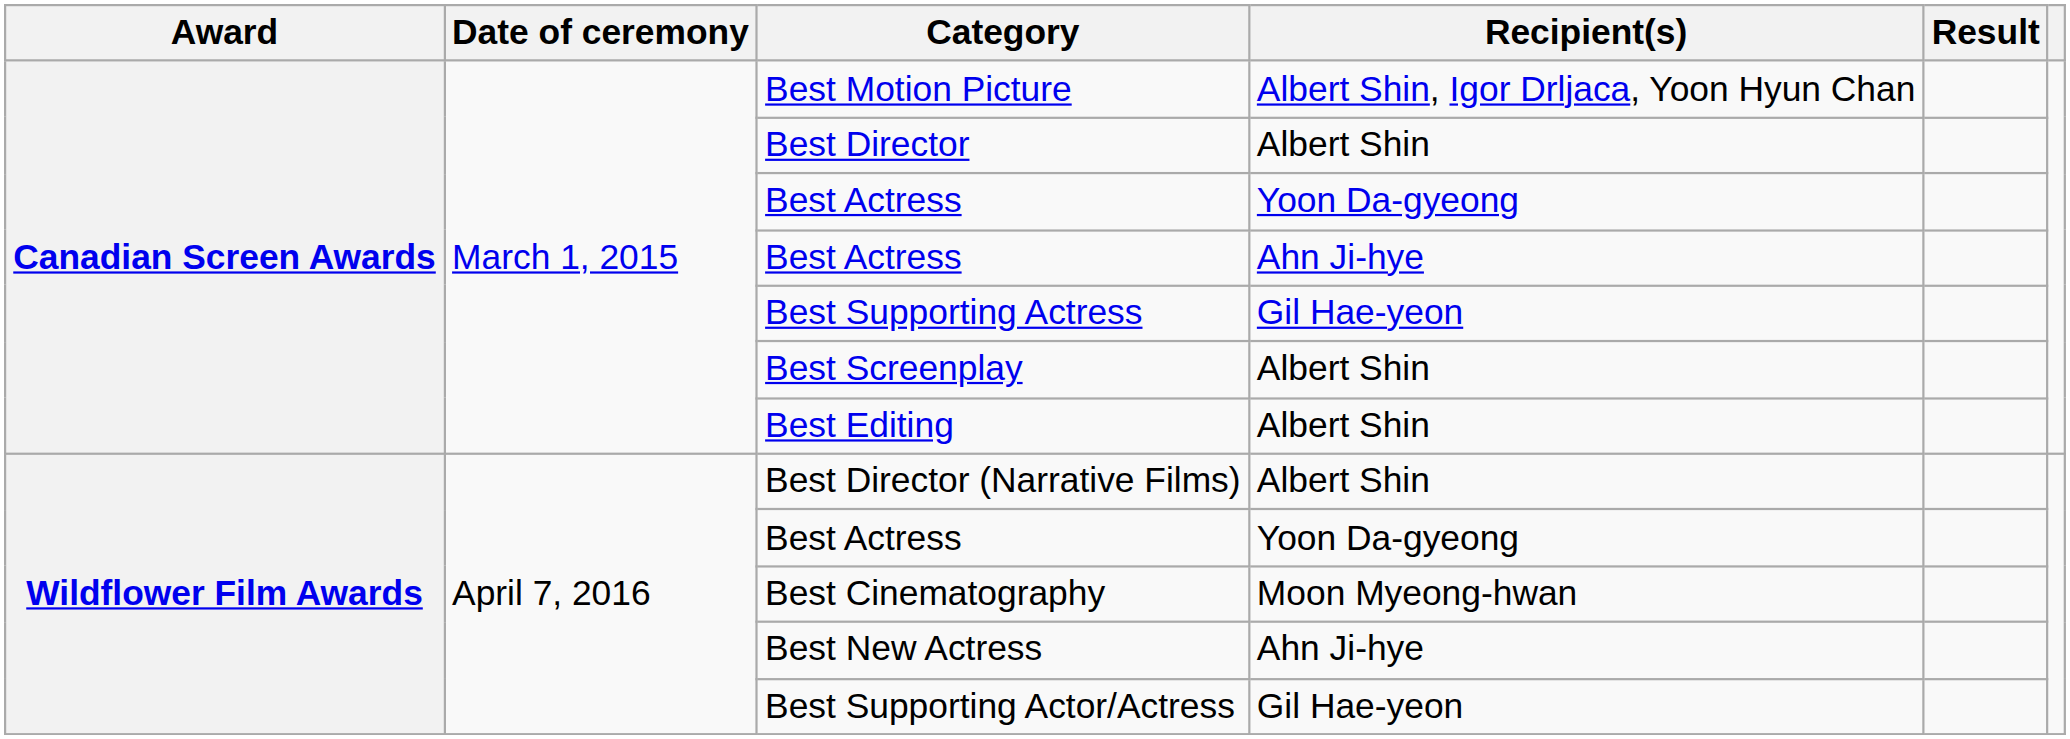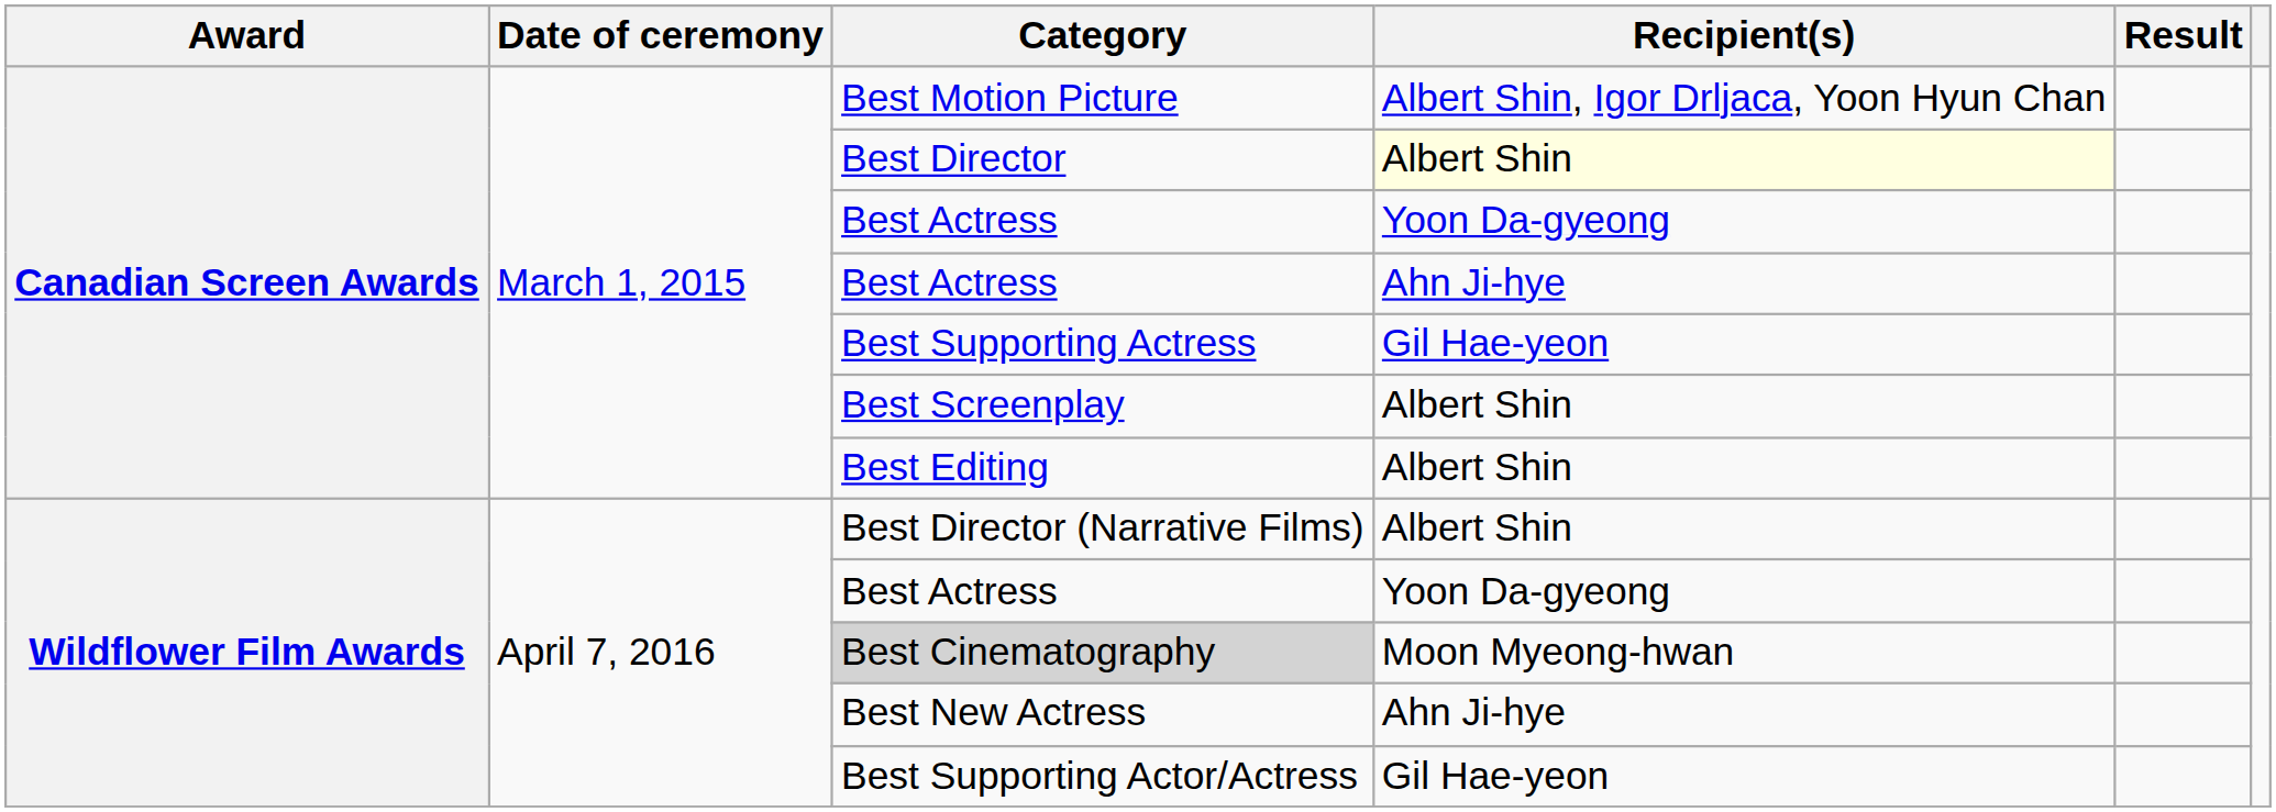Best Director | Recipient(s): no background -> lightyellow background
Best Cinematography | Category: no background -> lightgrey background
